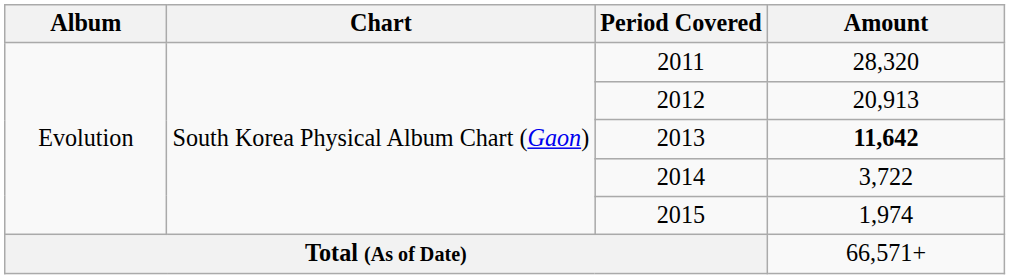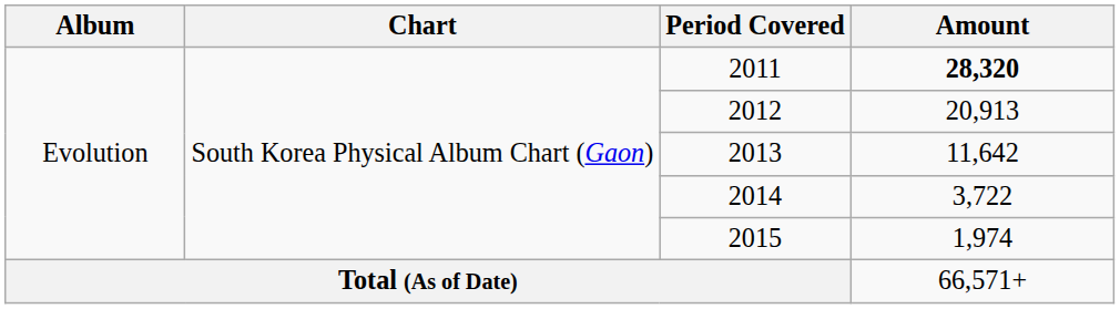2011 | Amount: normal -> bold
2013 | Amount: bold -> normal
